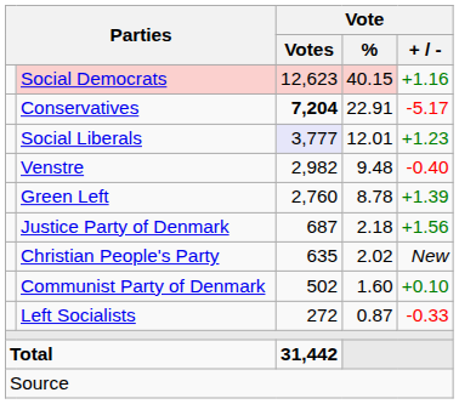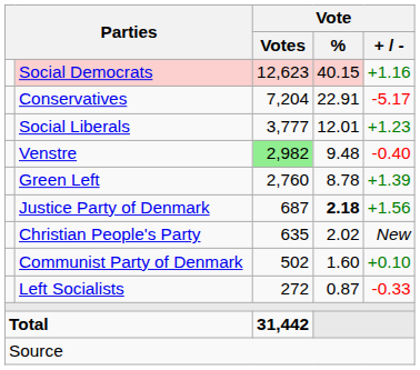Conservatives | Vote / Votes: bold -> normal
Social Liberals | Vote / Votes: lavender background -> no background
Venstre | Vote / Votes: no background -> lightgreen background
Justice Party of Denmark | Vote / %: normal -> bold
